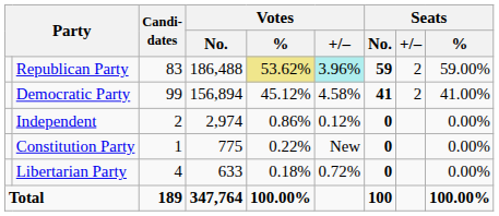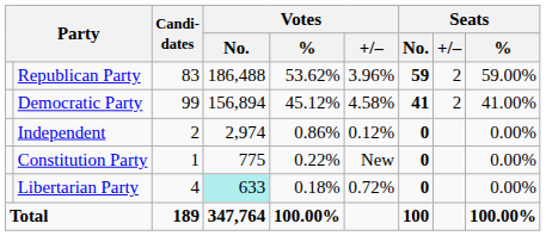Republican Party | Votes / %: khaki background -> no background
Republican Party | Votes / +/–: paleturquoise background -> no background
Libertarian Party | Votes / No.: no background -> paleturquoise background
